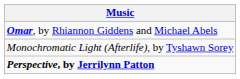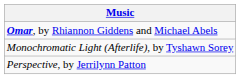row 4 | column 1: bold -> normal
